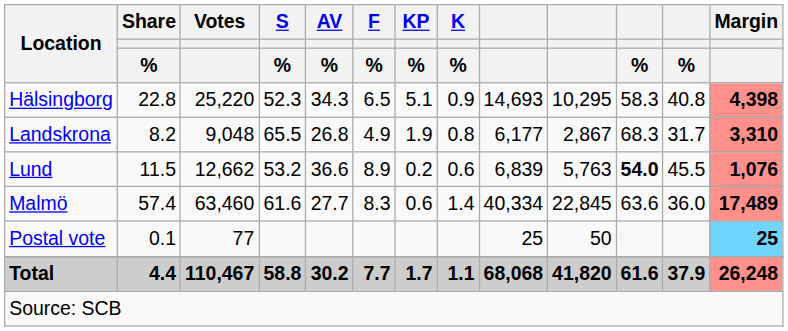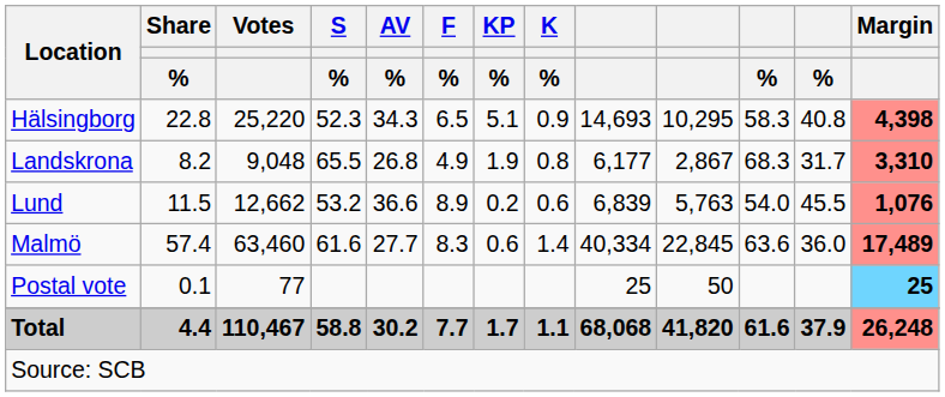Lund | column 11: bold -> normal
